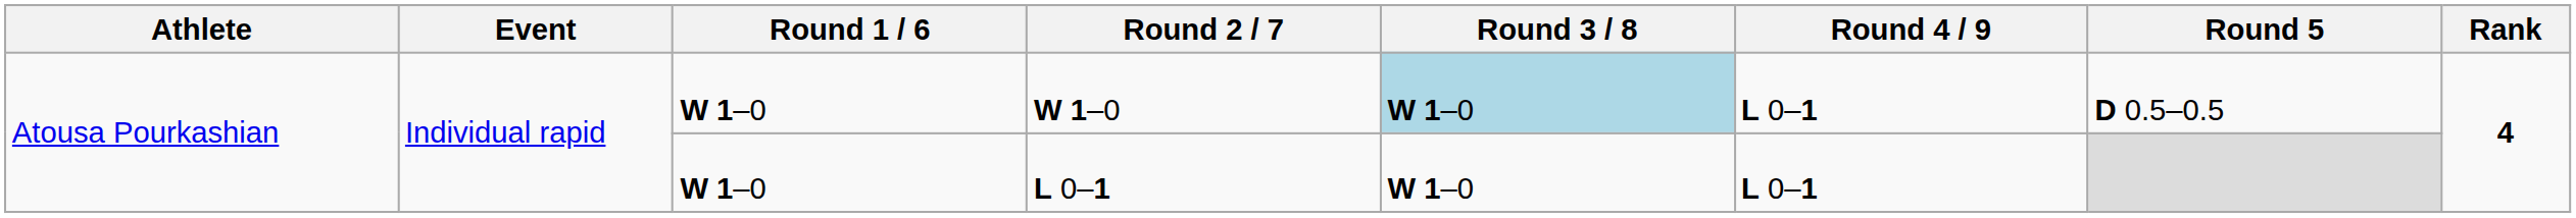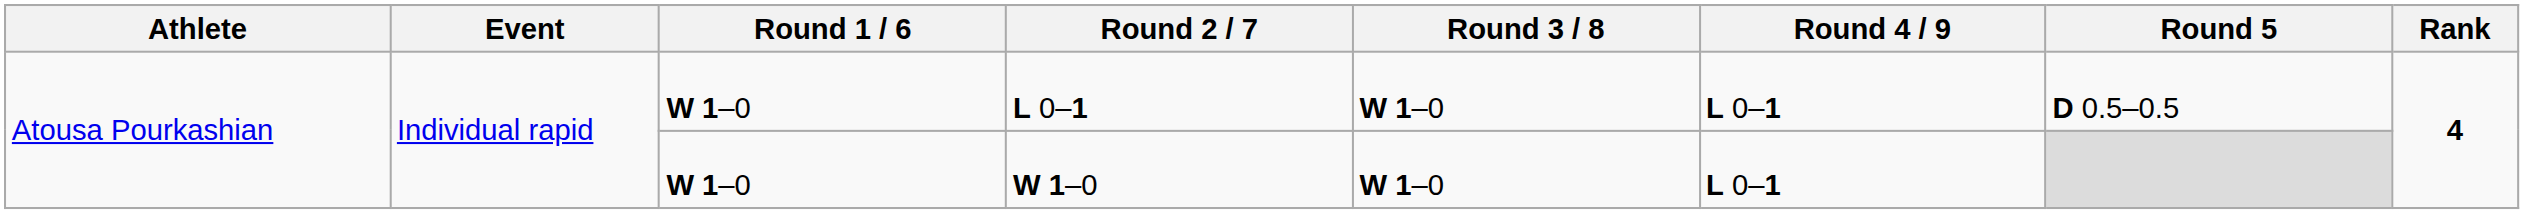row 2 | Round 2 / 7: W 1–0 -> L 0–1
row 2 | Round 3 / 8: lightblue background -> no background
row 3 | Round 2 / 7: L 0–1 -> W 1–0
